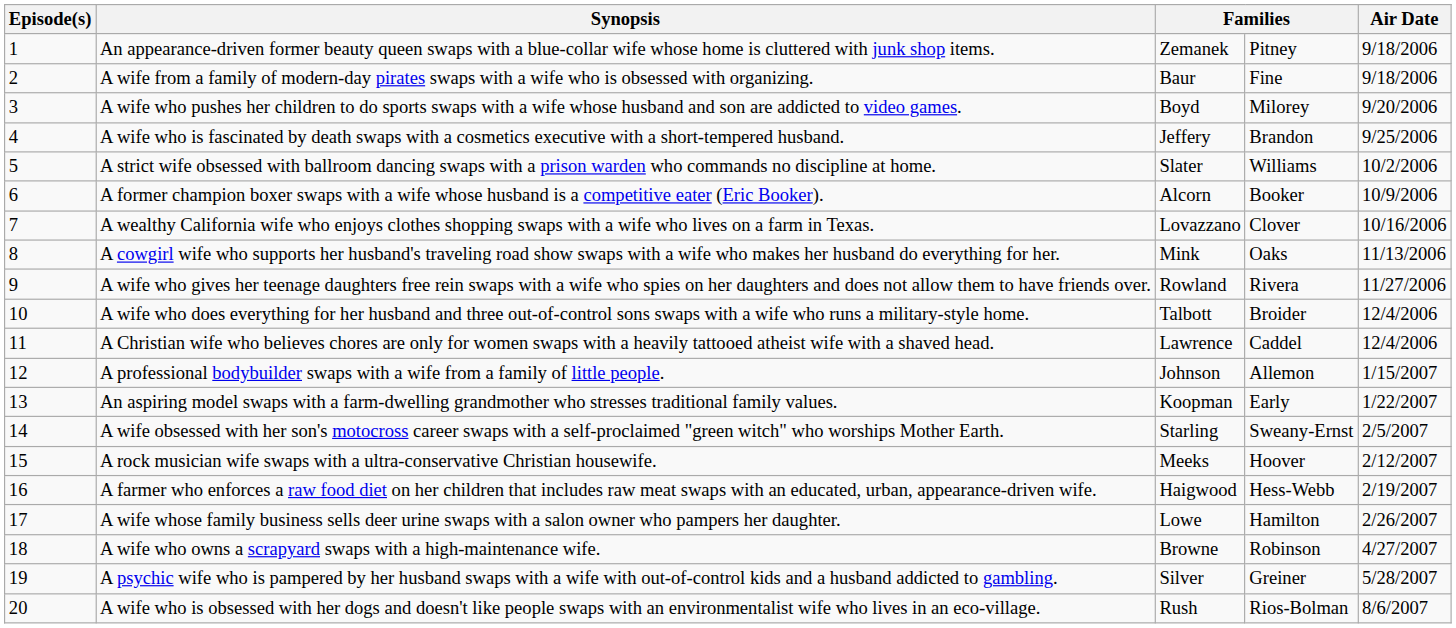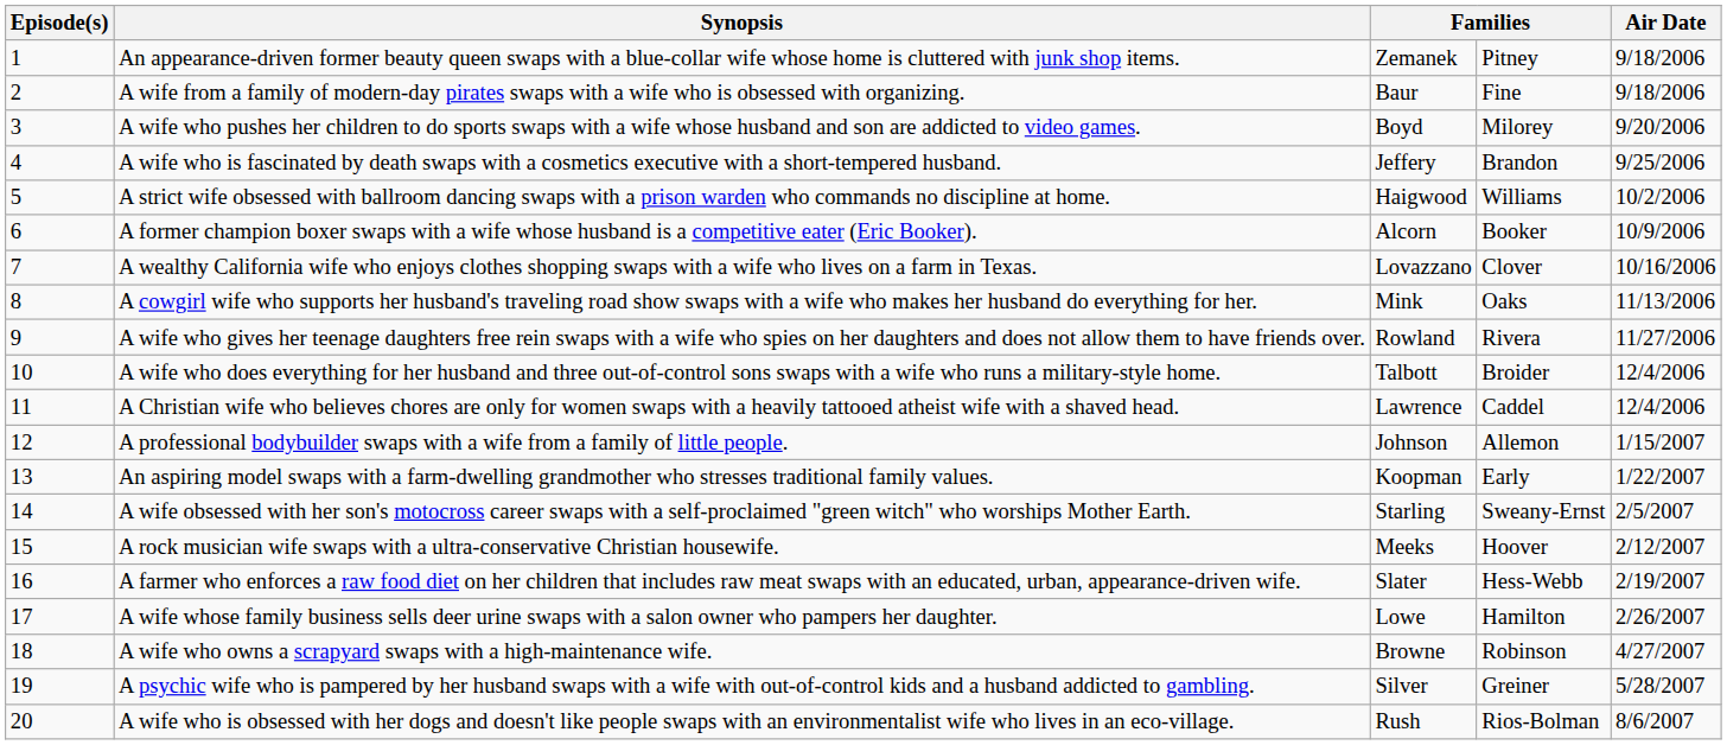row 6 | column 3: Slater -> Haigwood
row 17 | column 3: Haigwood -> Slater
